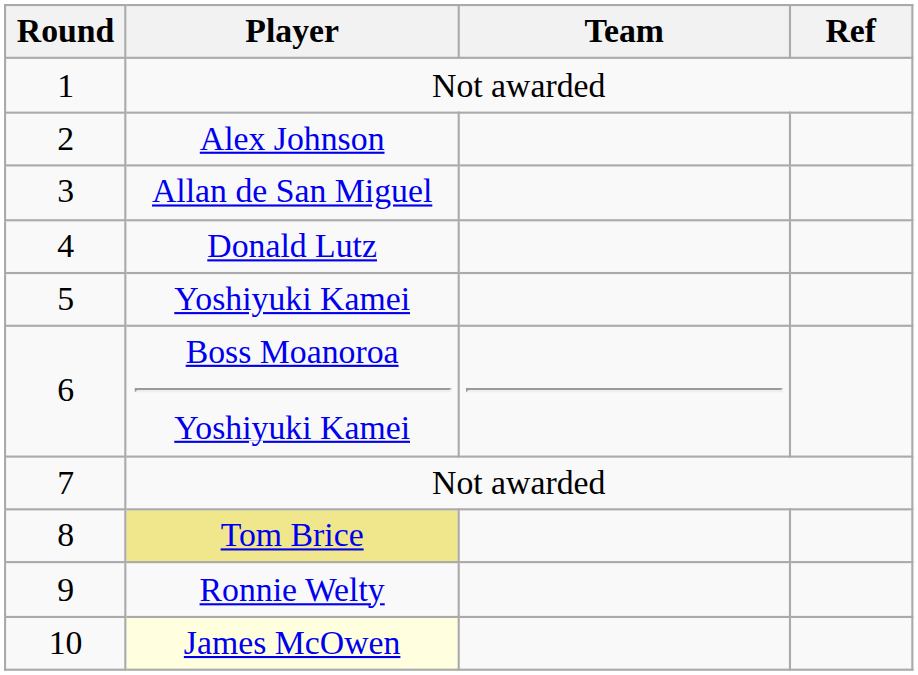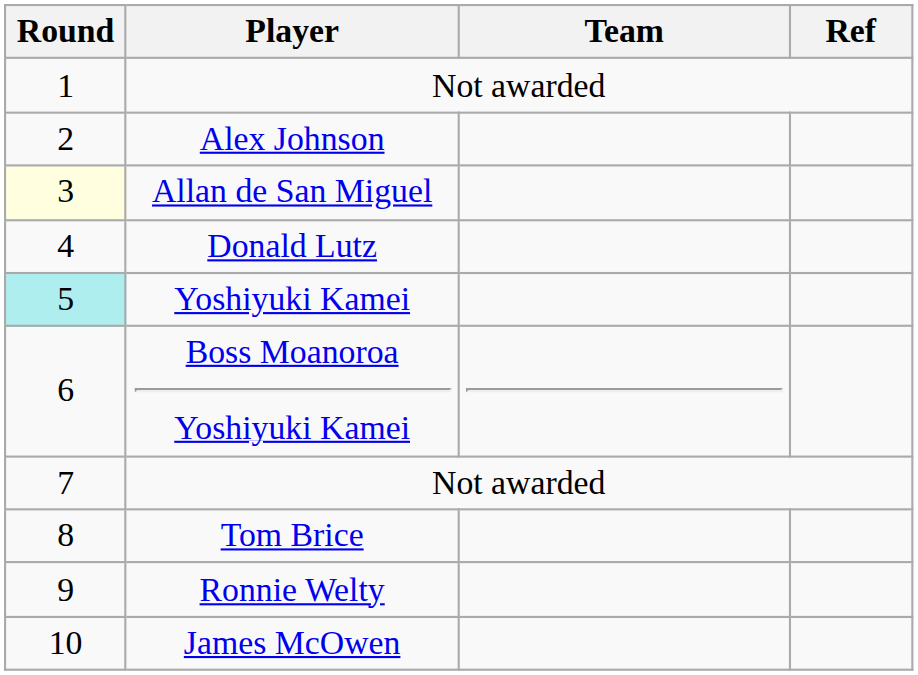Allan de San Miguel | Round: no background -> lightyellow background
Yoshiyuki Kamei | Round: no background -> paleturquoise background
Tom Brice | Player: khaki background -> no background
James McOwen | Player: lightyellow background -> no background
